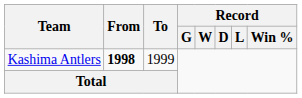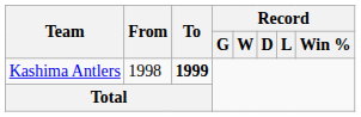Kashima Antlers | From: bold -> normal
Kashima Antlers | To: normal -> bold
